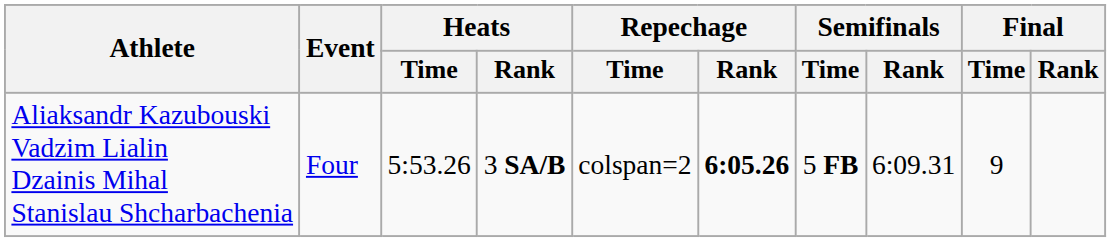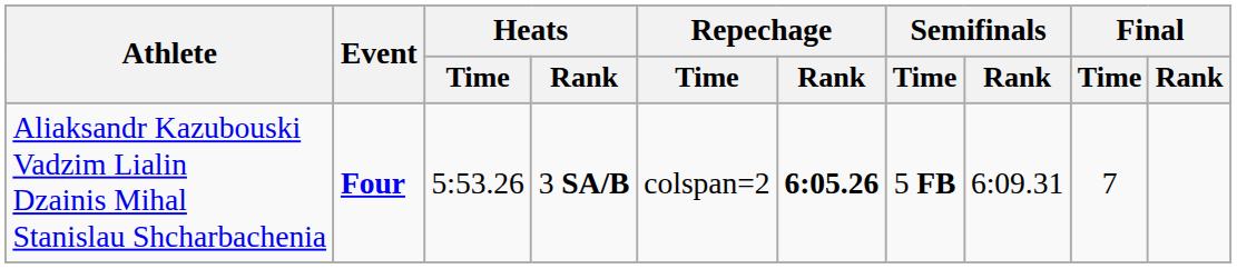row 3 | Event: normal -> bold
row 3 | Final / Time: 9 -> 7
